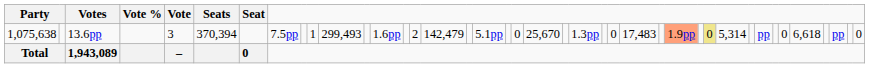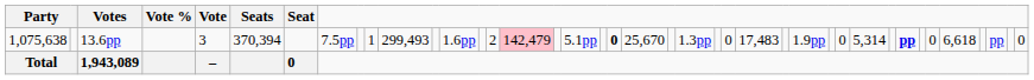13.6pp | column 16: no background -> pink background
13.6pp | column 20: normal -> bold
13.6pp | column 28: lightsalmon background -> no background
13.6pp | column 30: khaki background -> no background
13.6pp | column 33: normal -> bold
